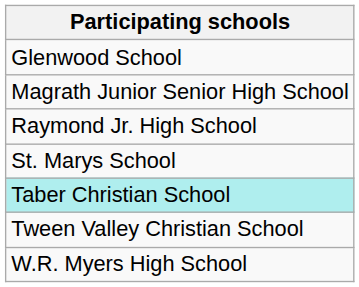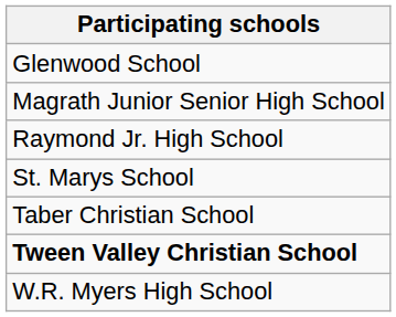row 6 | column 1: paleturquoise background -> no background
row 7 | column 1: normal -> bold
